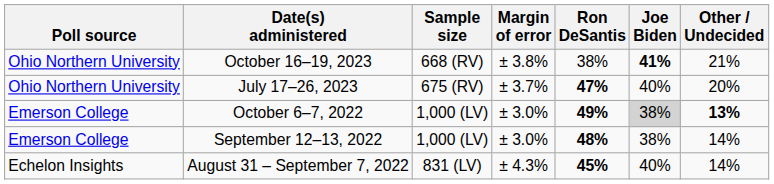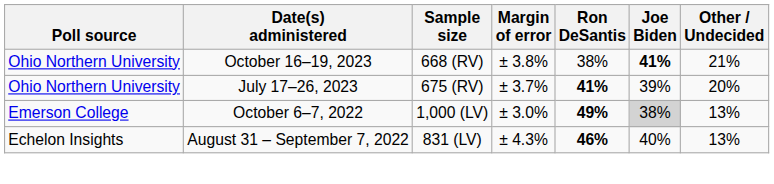July 17–26, 2023 | Ron DeSantis: 47% -> 41%
July 17–26, 2023 | Joe Biden: 40% -> 39%
October 6–7, 2022 | Other / Undecided: bold -> normal
- row: Emerson College | September 12–13, 2022 | 1,000 (LV) | ± 3.0% | 48% | 38% | 14%
August 31 – September 7, 2022 | Ron DeSantis: 45% -> 46%
August 31 – September 7, 2022 | Other / Undecided: 14% -> 13%
